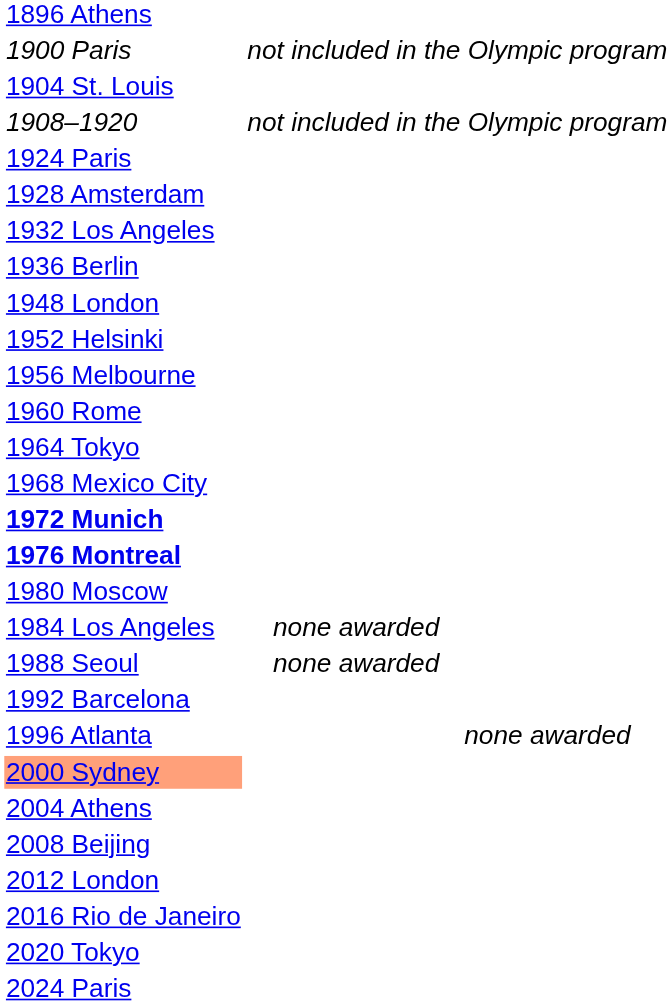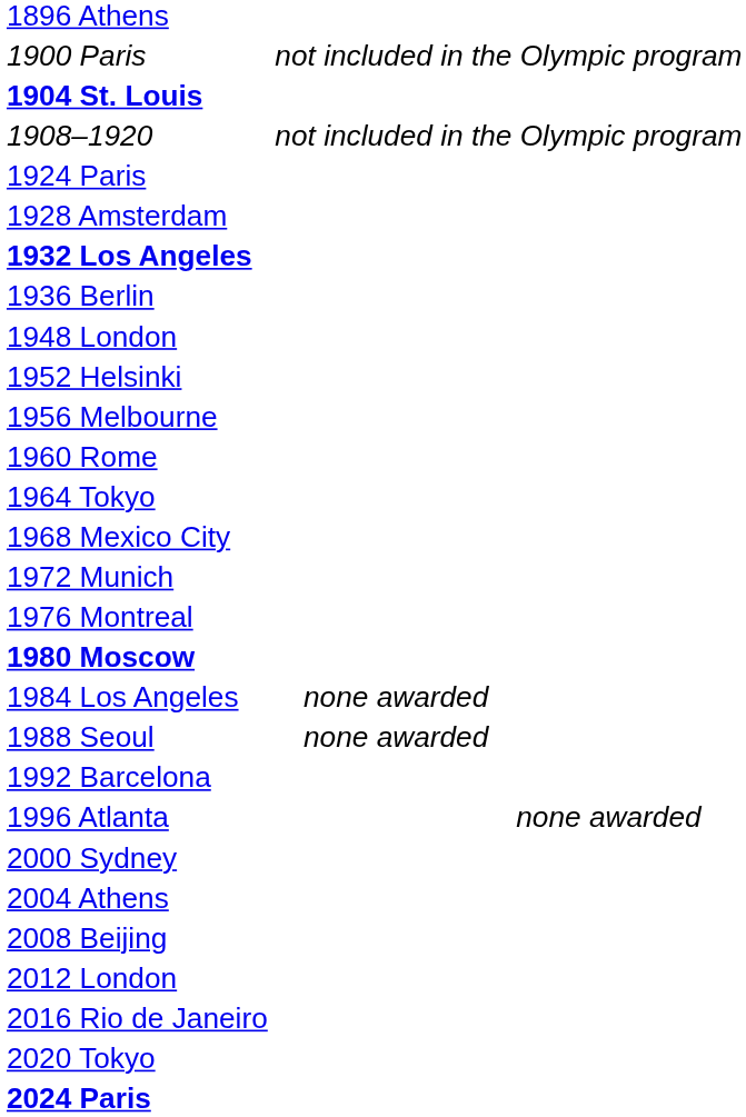1904 St. Louis | column 1: normal -> bold
1932 Los Angeles | column 1: normal -> bold
1972 Munich | column 1: bold -> normal
1976 Montreal | column 1: bold -> normal
1980 Moscow | column 1: normal -> bold
2000 Sydney | column 1: lightsalmon background -> no background
2024 Paris | column 1: normal -> bold
